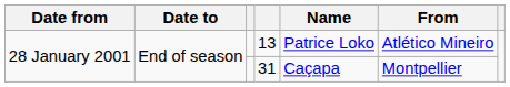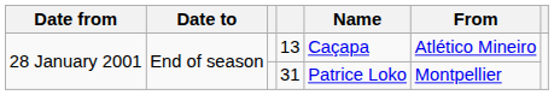13 | Name: Patrice Loko -> Caçapa
31 | Name: Caçapa -> Patrice Loko
